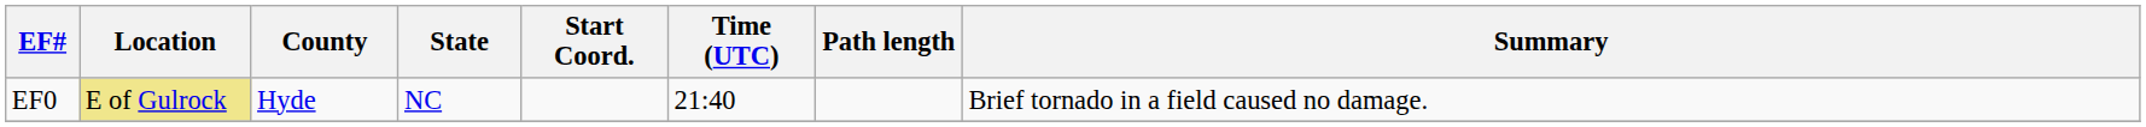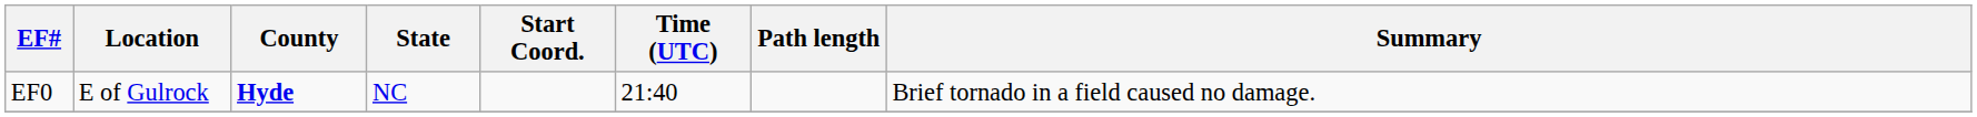EF0 | Location: khaki background -> no background
EF0 | County: normal -> bold
